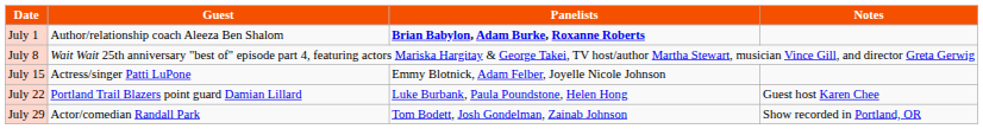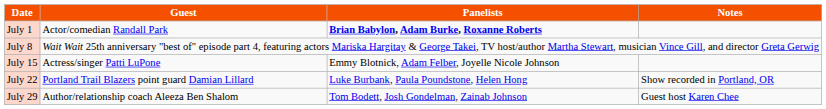July 1 | Guest: Author/relationship coach Aleeza Ben Shalom -> Actor/comedian Randall Park
July 22 | Notes: Guest host Karen Chee -> Show recorded in Portland, OR
July 29 | Guest: Actor/comedian Randall Park -> Author/relationship coach Aleeza Ben Shalom
July 29 | Notes: Show recorded in Portland, OR -> Guest host Karen Chee
